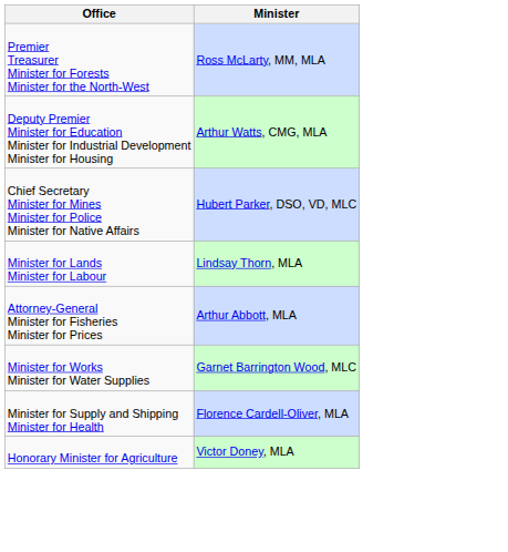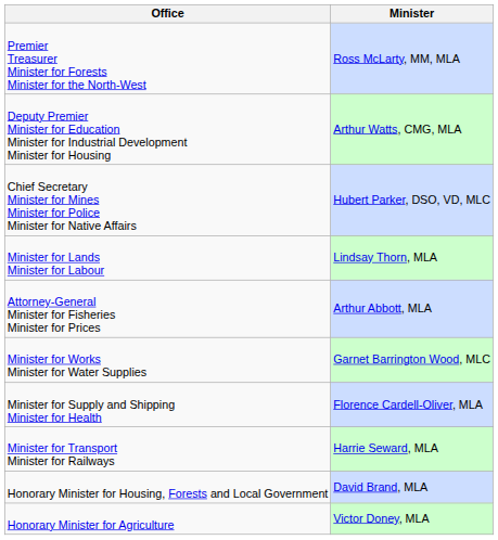+ row: Minister for Transport Minister for Railways | Harrie Seward, MLA
+ row: Honorary Minister for Housing, Forests and Local Government | David Brand, MLA
